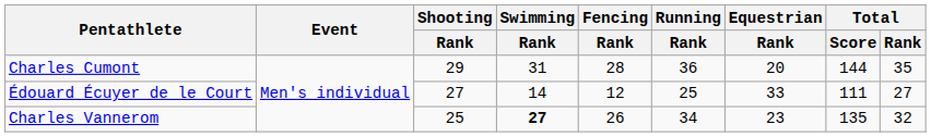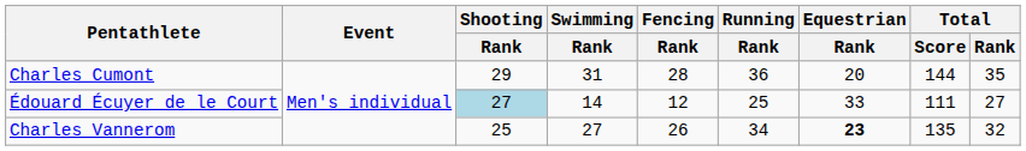Édouard Écuyer de le Court | Shooting / Rank: no background -> lightblue background
Charles Vannerom | Swimming / Rank: bold -> normal
Charles Vannerom | Equestrian / Rank: normal -> bold
